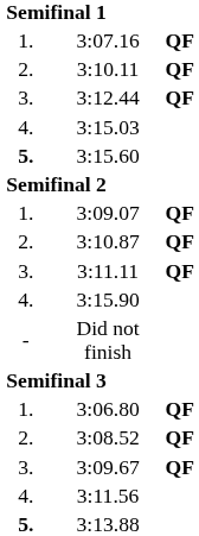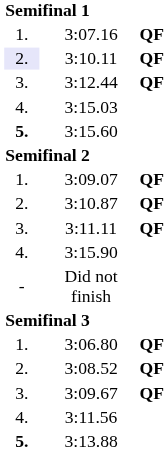3:10.11 | column 1: no background -> lavender background
